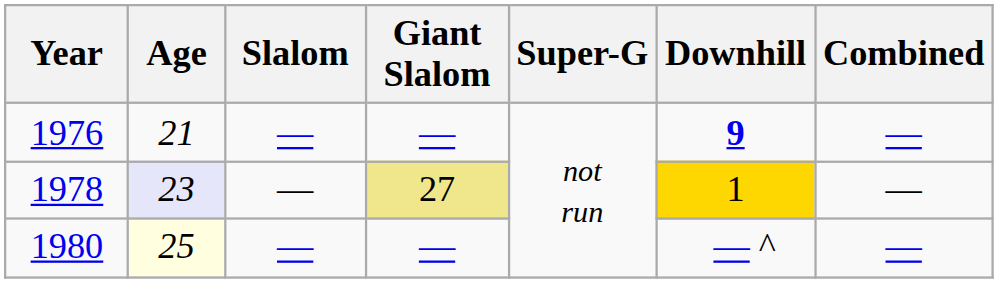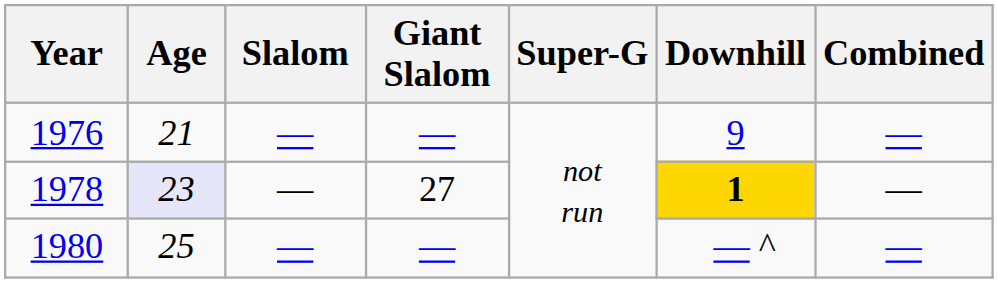1976 | Downhill: bold -> normal
1978 | Giant Slalom: khaki background -> no background
1978 | Downhill: normal -> bold
1980 | Age: lightyellow background -> no background
